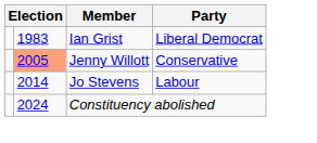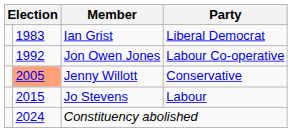+ row: 1992 | Jon Owen Jones | Labour Co-operative
Jo Stevens | column 2: 2014 -> 2015
